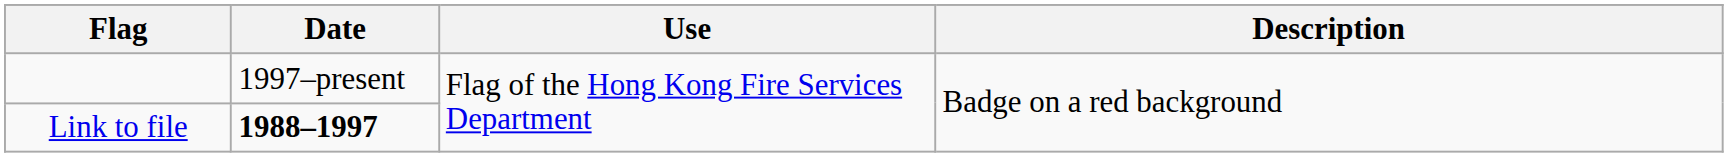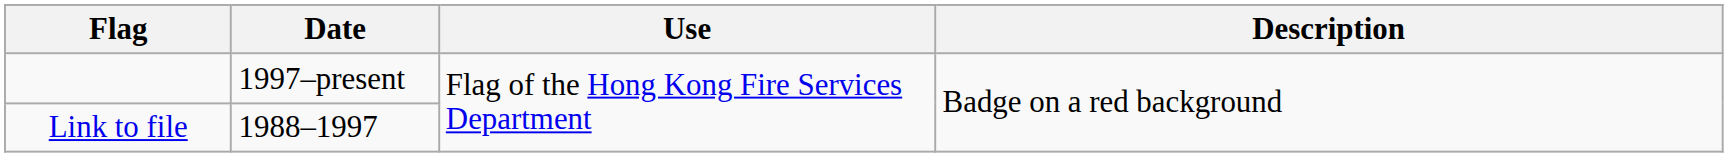Link to file | Date: bold -> normal
